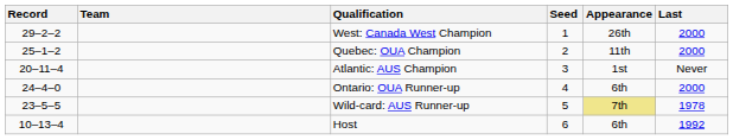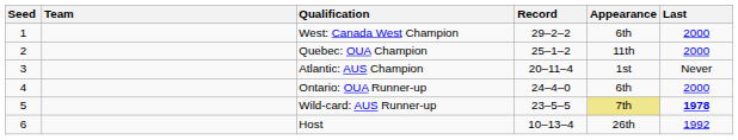columns swapped: Seed <-> Record
West: Canada West Champion | Appearance: 26th -> 6th
Wild-card: AUS Runner-up | Last: normal -> bold
Host | Appearance: 6th -> 26th
